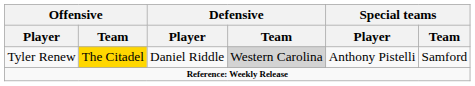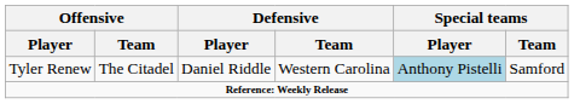Tyler Renew | Offensive / Team: gold background -> no background
Tyler Renew | Defensive / Team: lightgrey background -> no background
Tyler Renew | Special teams / Player: no background -> lightblue background
